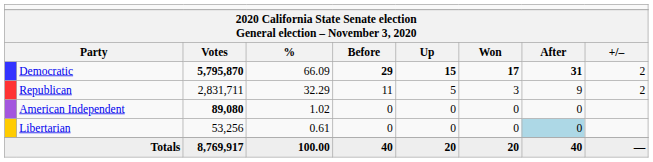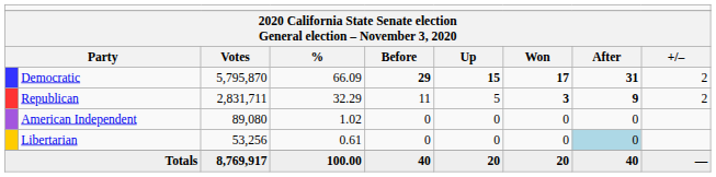Democratic | column 3: bold -> normal
Republican | column 7: normal -> bold
Republican | column 8: normal -> bold
American Independent | column 3: bold -> normal
